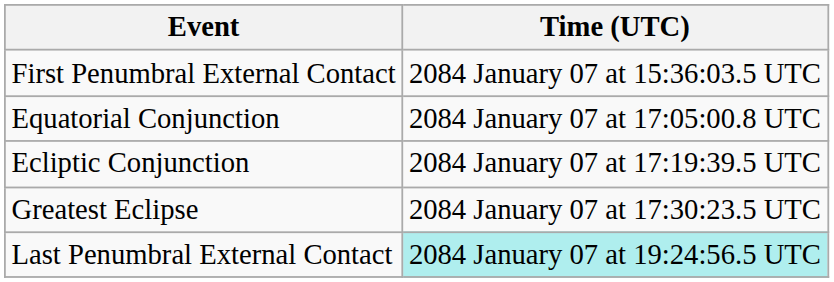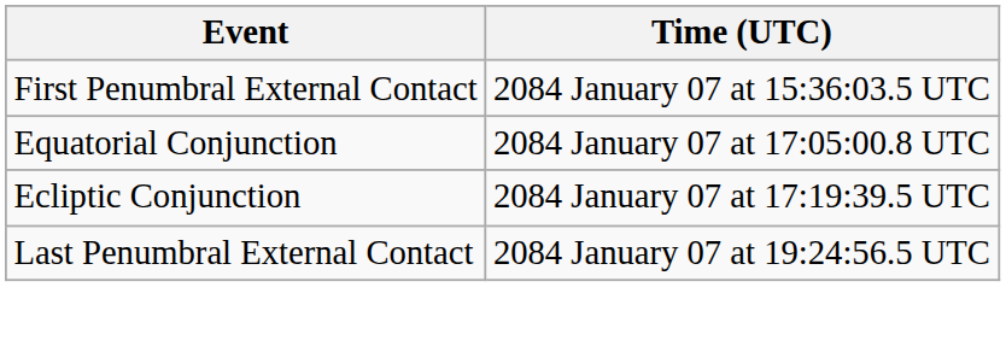- row: Greatest Eclipse | 2084 January 07 at 17:30:23.5 UTC
Last Penumbral External Contact | Time (UTC): paleturquoise background -> no background
